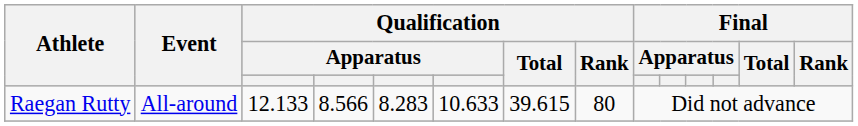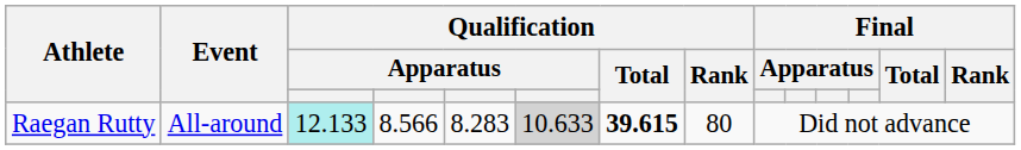row 4 | column 3: no background -> paleturquoise background
row 4 | column 6: no background -> lightgrey background
row 4 | Qualification / Total: normal -> bold
